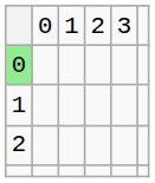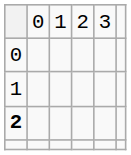row 2 | column 1: lightgreen background -> no background
row 4 | column 1: normal -> bold
